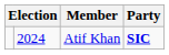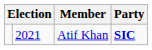Atif Khan | column 2: 2024 -> 2021
